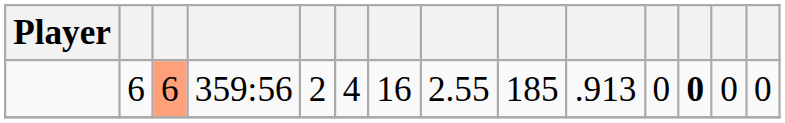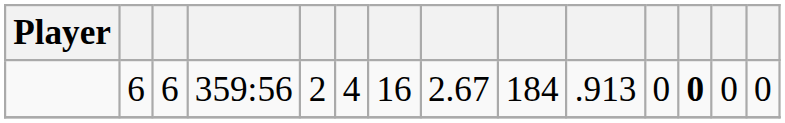row 2 | column 3: lightsalmon background -> no background
row 2 | column 8: 2.55 -> 2.67
row 2 | column 9: 185 -> 184
